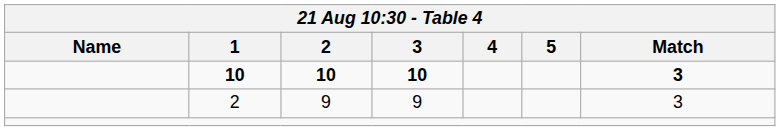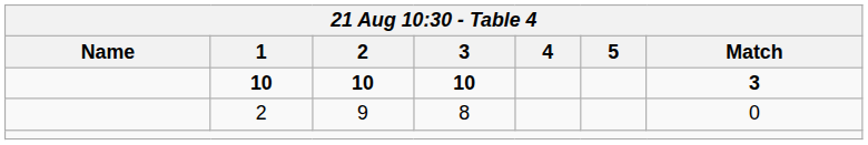row 4 | 3: 9 -> 8
row 4 | Match: 3 -> 0
